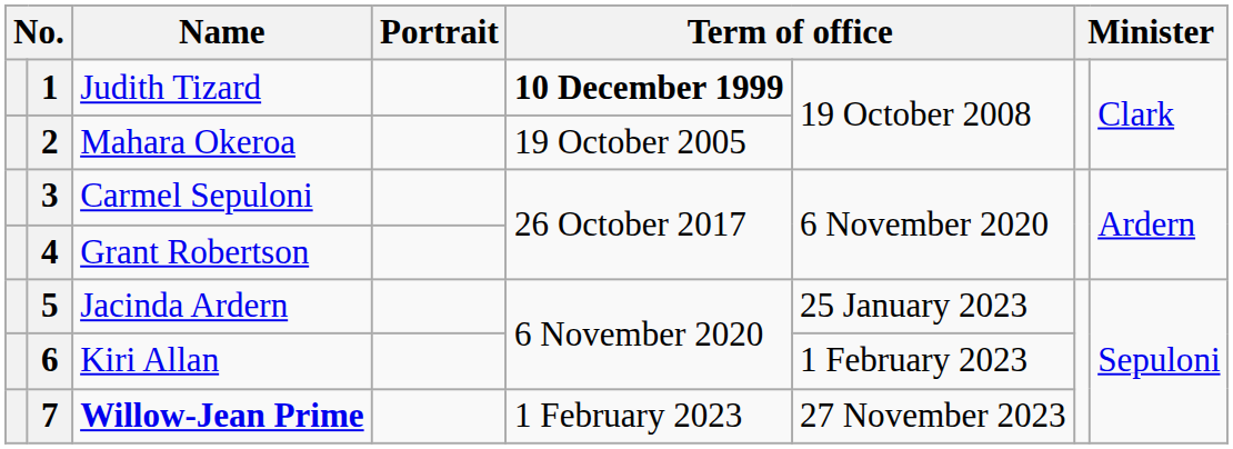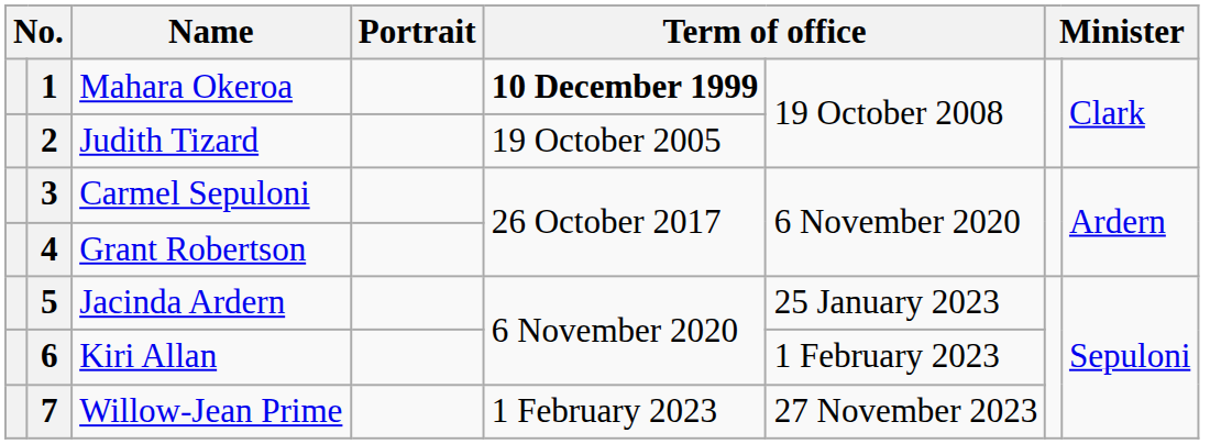1 | Name: Judith Tizard -> Mahara Okeroa
2 | Name: Mahara Okeroa -> Judith Tizard
7 | Name: bold -> normal
